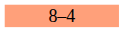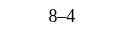row 1 | column 1: lightsalmon background -> no background
